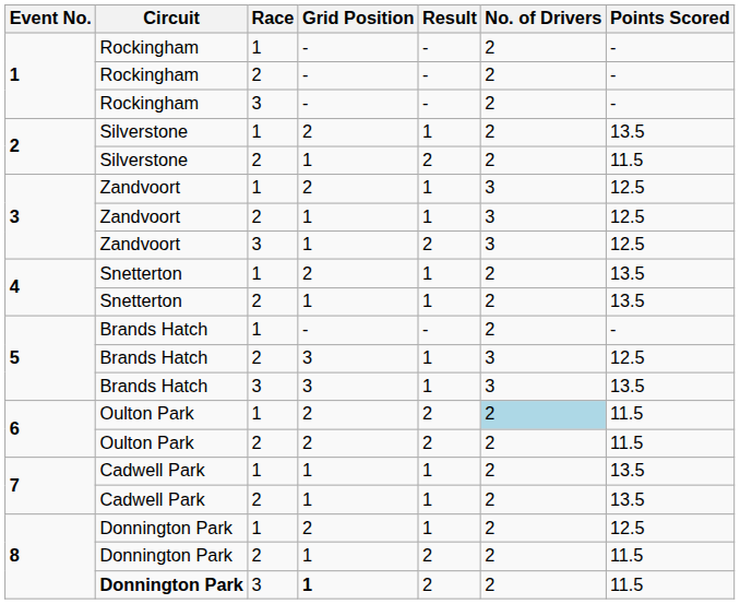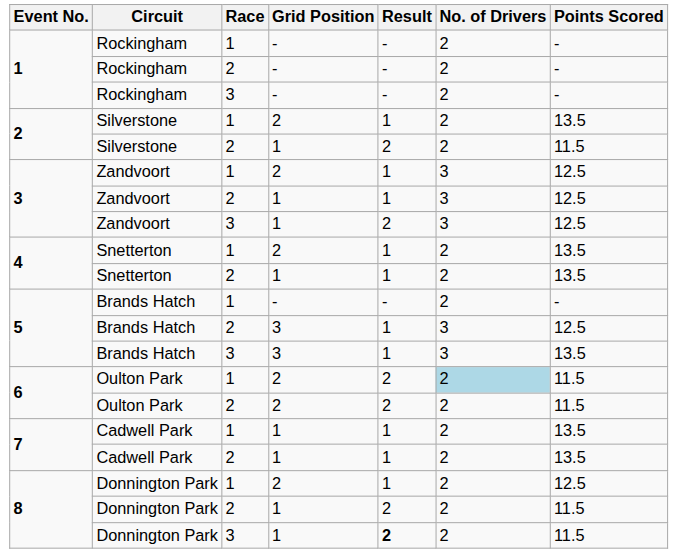8 / 3 | Circuit: bold -> normal
8 / 3 | Grid Position: bold -> normal
8 / 3 | Result: normal -> bold
